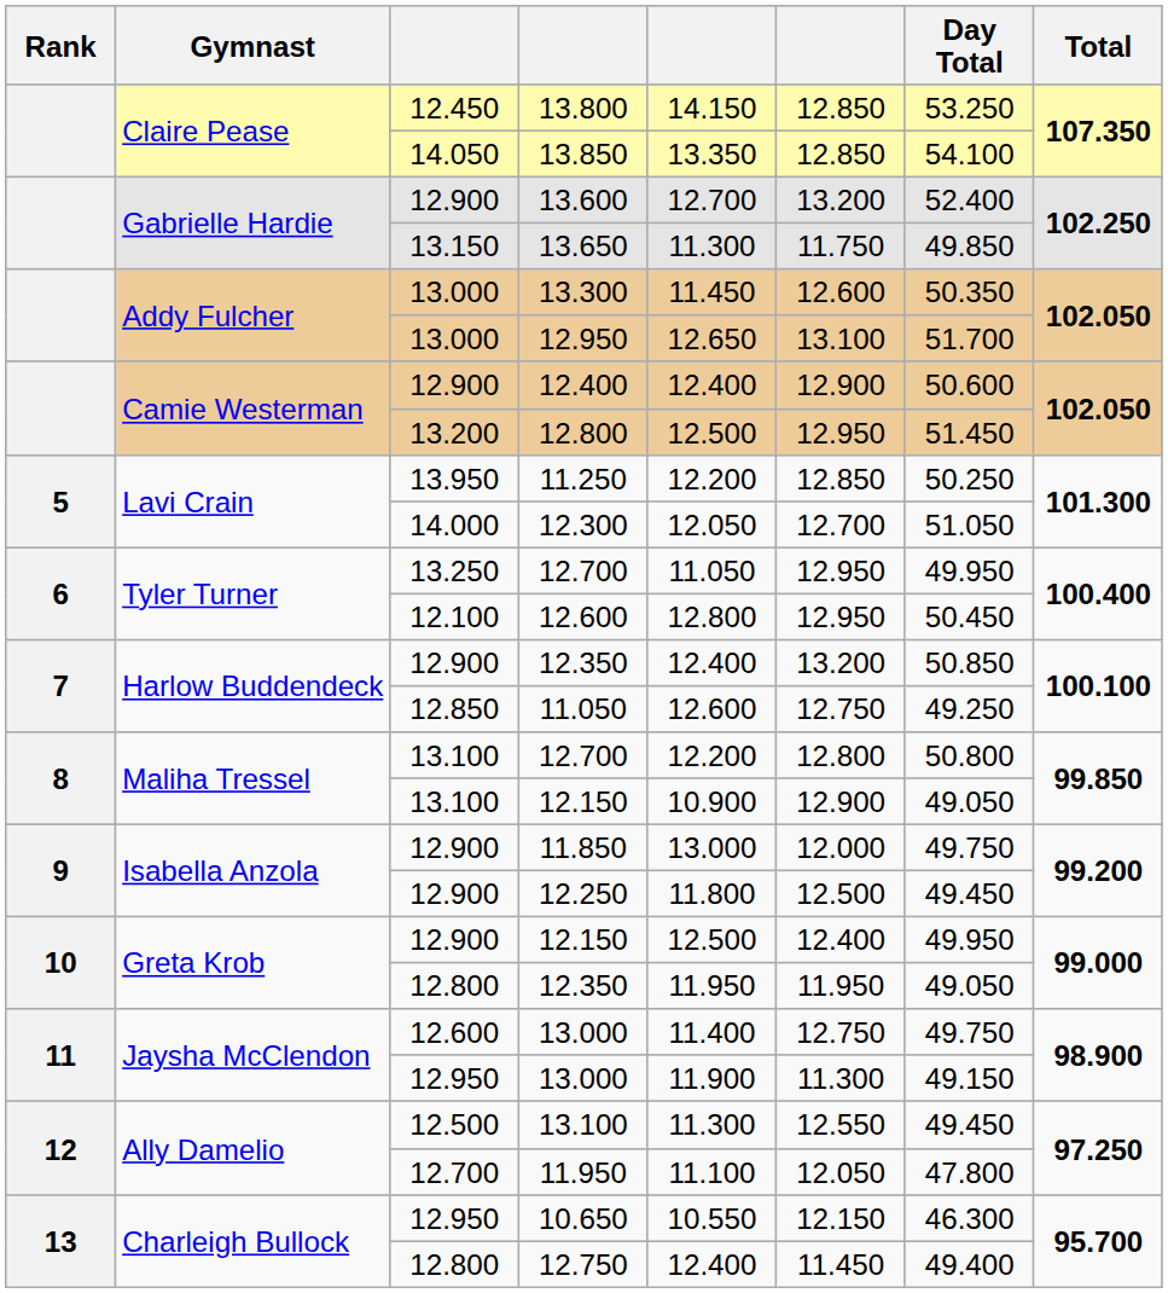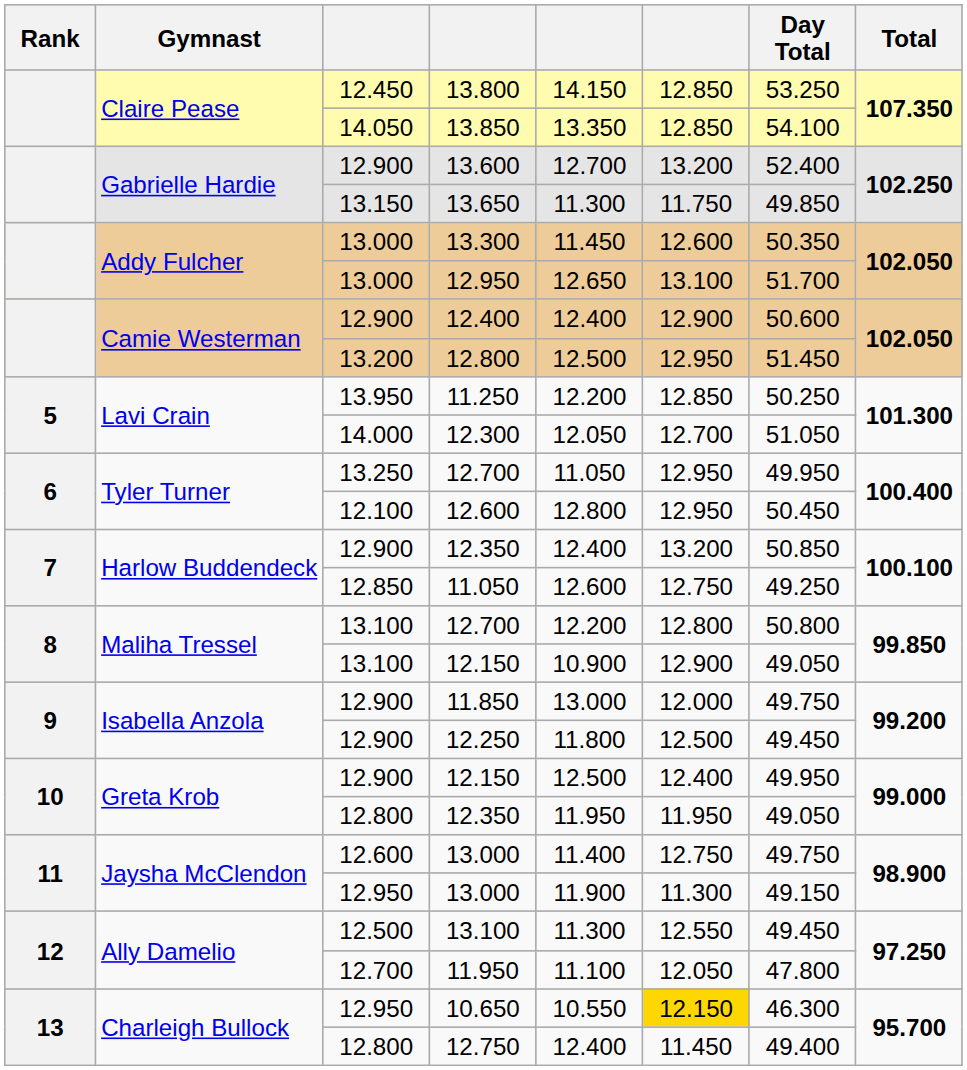10.650 | column 6: no background -> gold background
